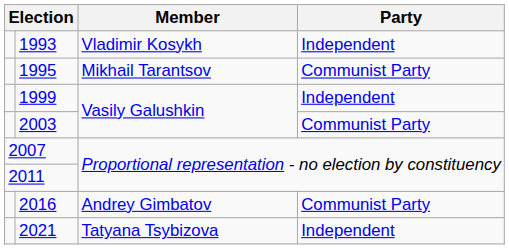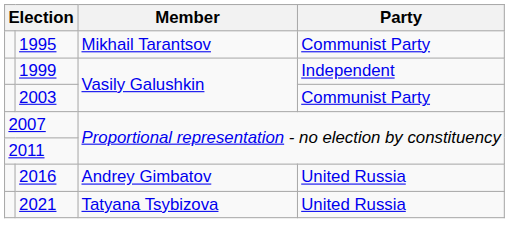- row: 1993 | Vladimir Kosykh | Independent
2016 | Party: Communist Party -> United Russia
2021 | Party: Independent -> United Russia
